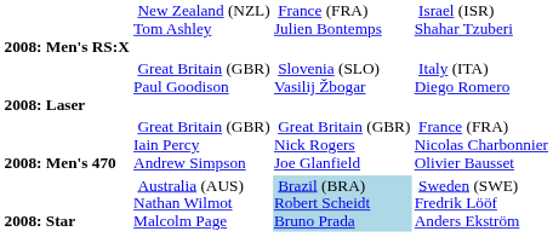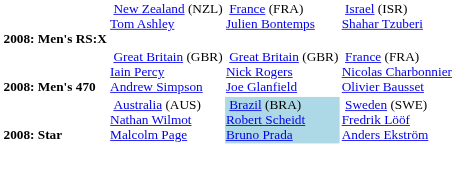- row: 2008: Laser | Great Britain (GBR) Paul Goodison | Slovenia (SLO) Vasilij Žbogar | Italy (ITA) Diego Romero
